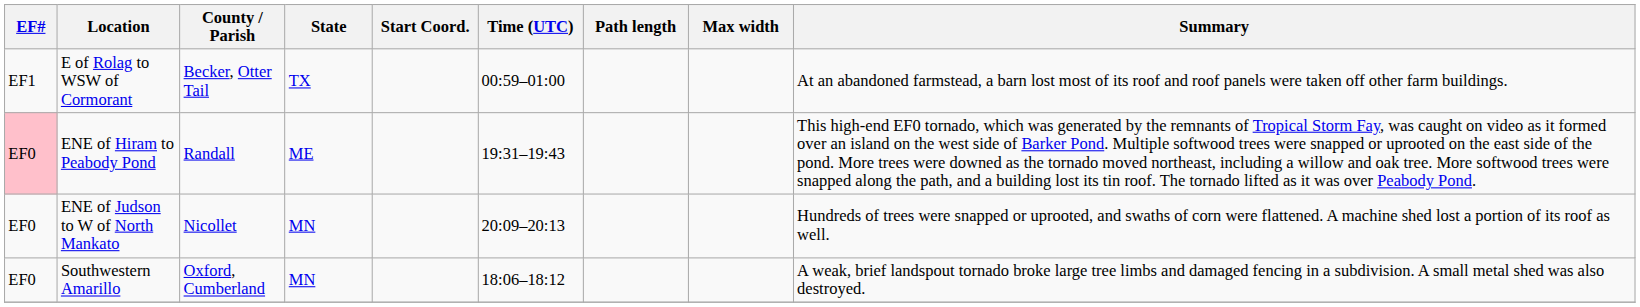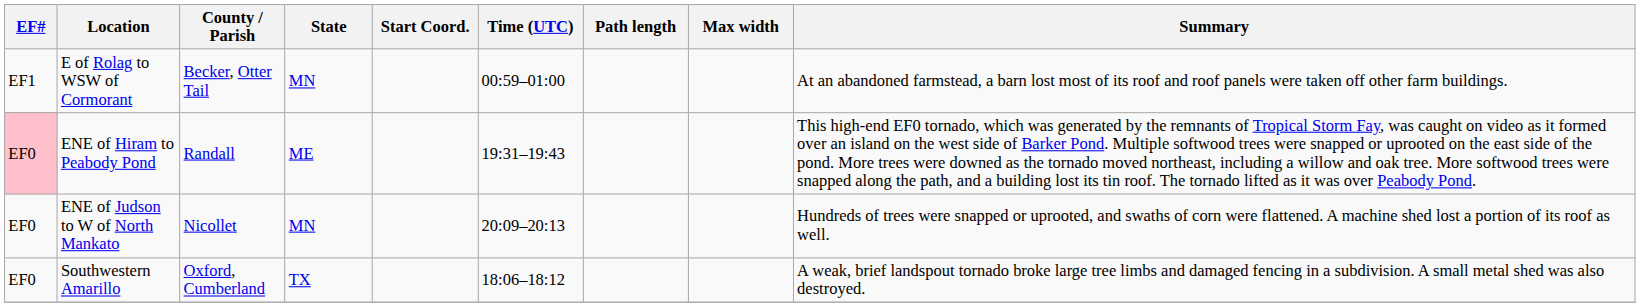E of Rolag to WSW of Cormorant | State: TX -> MN
Southwestern Amarillo | State: MN -> TX
